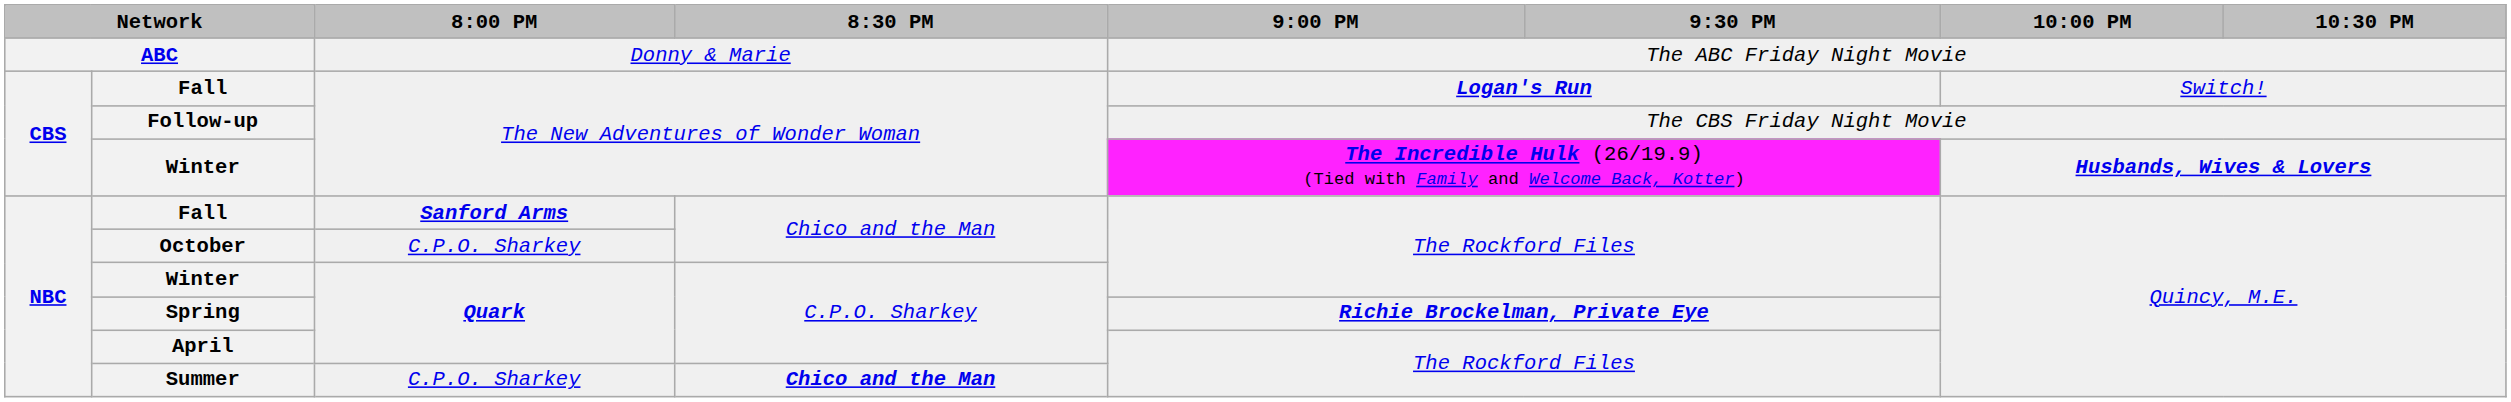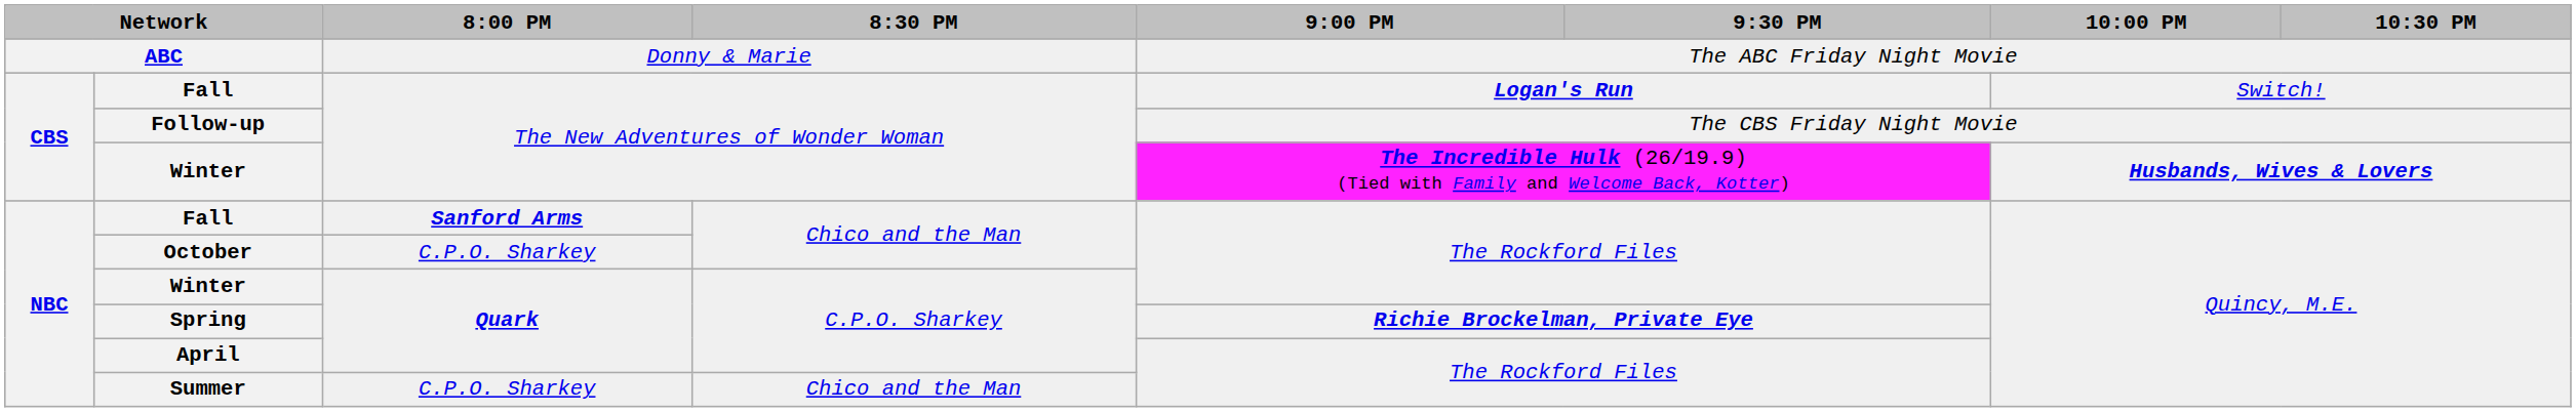Summer | 8:30 PM: bold -> normal
